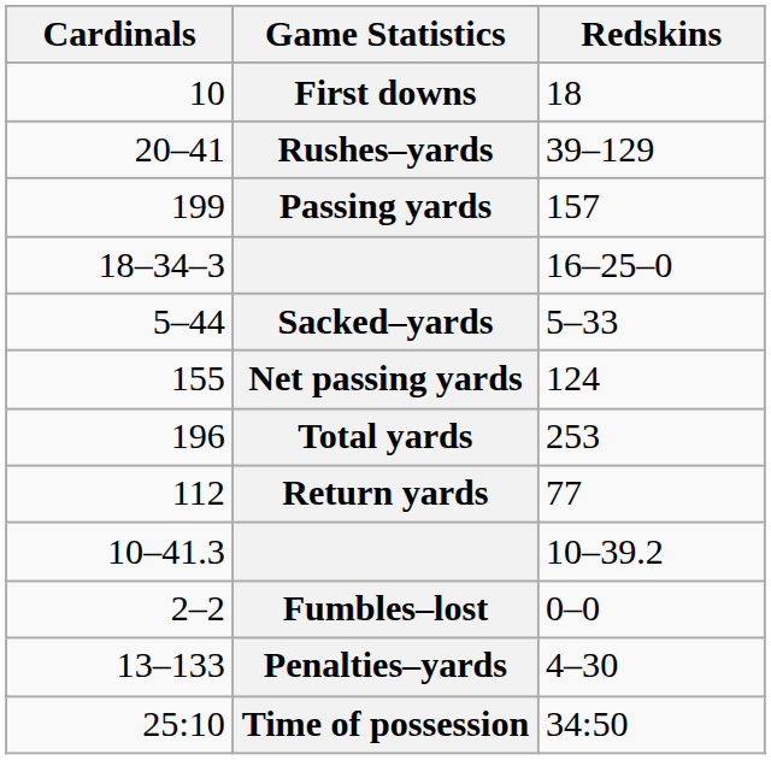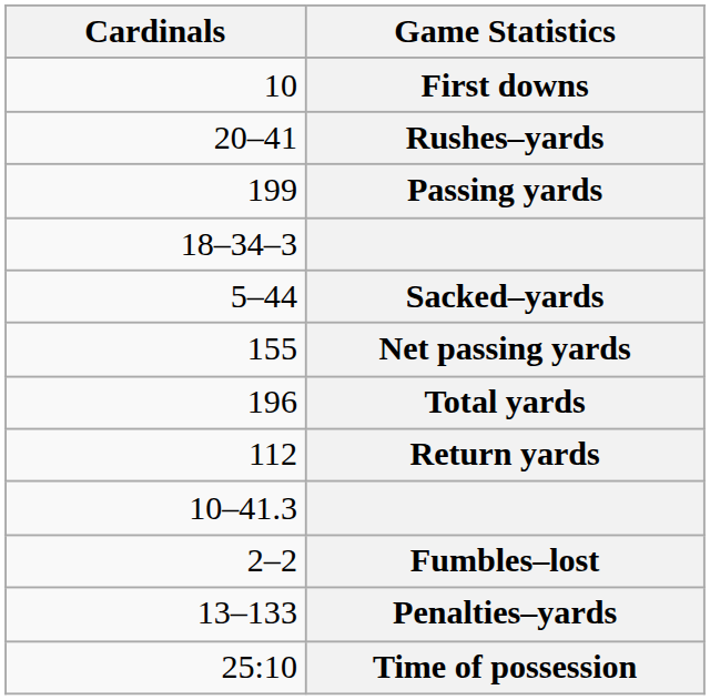- column: Redskins | 18 | 39–129 | 157 | 16–25–0 | 5–33 | 124 | 253 | 77 | 10–39.2 | 0–0 | 4–30 | 34:50
